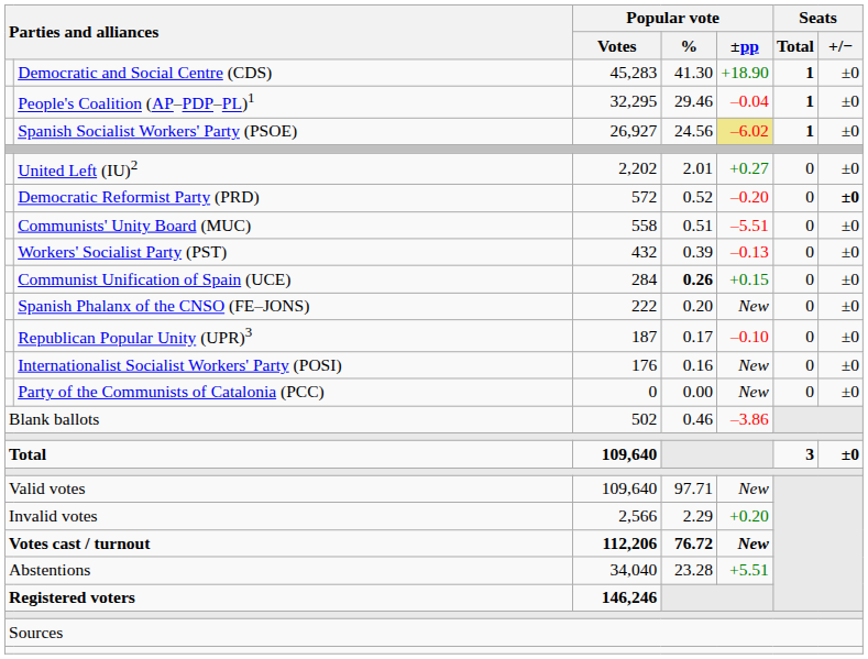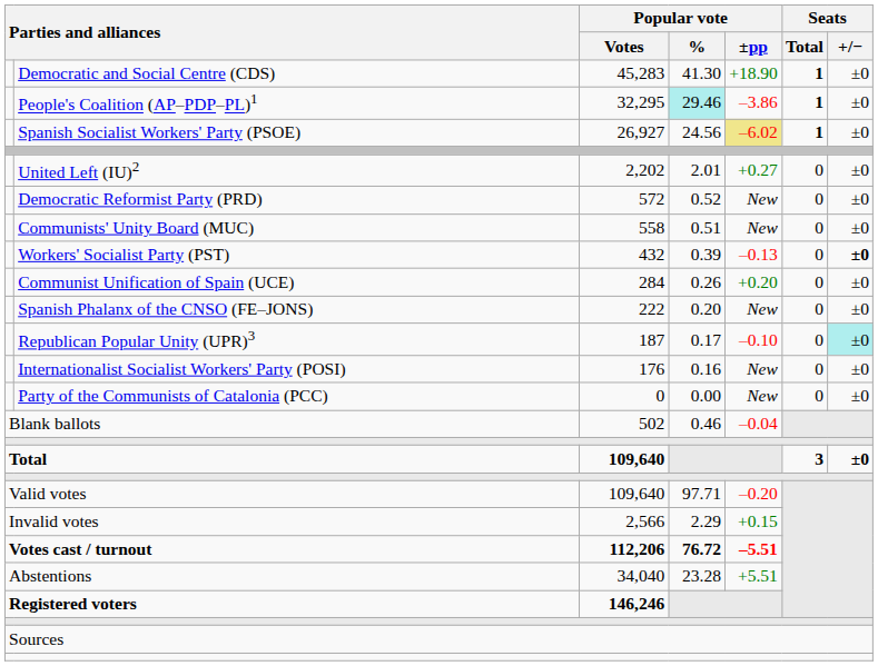People's Coalition (AP–PDP–PL)1 | Popular vote / %: no background -> paleturquoise background
People's Coalition (AP–PDP–PL)1 | Popular vote / ±pp: –0.04 -> –3.86
Democratic Reformist Party (PRD) | Popular vote / ±pp: –0.20 -> New
Democratic Reformist Party (PRD) | Seats / +/−: bold -> normal
Communists' Unity Board (MUC) | Popular vote / ±pp: –5.51 -> New
Workers' Socialist Party (PST) | Seats / +/−: normal -> bold
Communist Unification of Spain (UCE) | Popular vote / %: bold -> normal
Communist Unification of Spain (UCE) | Popular vote / ±pp: +0.15 -> +0.20
Republican Popular Unity (UPR)3 | Seats / +/−: no background -> paleturquoise background
Blank ballots | Popular vote / ±pp: –3.86 -> –0.04
Valid votes | Popular vote / ±pp: New -> –0.20
Invalid votes | Popular vote / ±pp: +0.20 -> +0.15
Votes cast / turnout | Popular vote / ±pp: New -> –5.51
